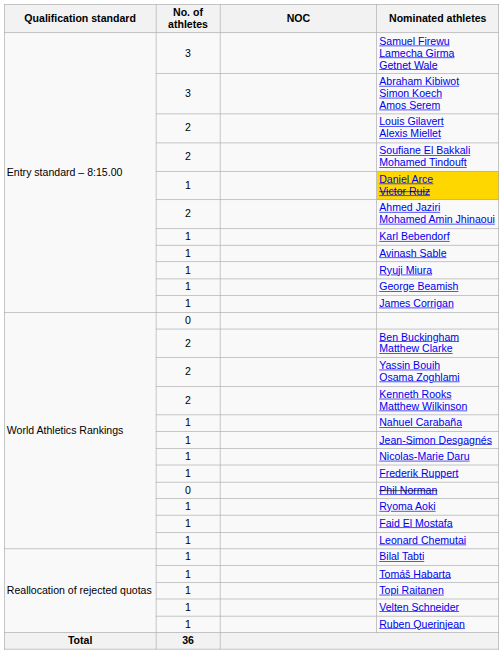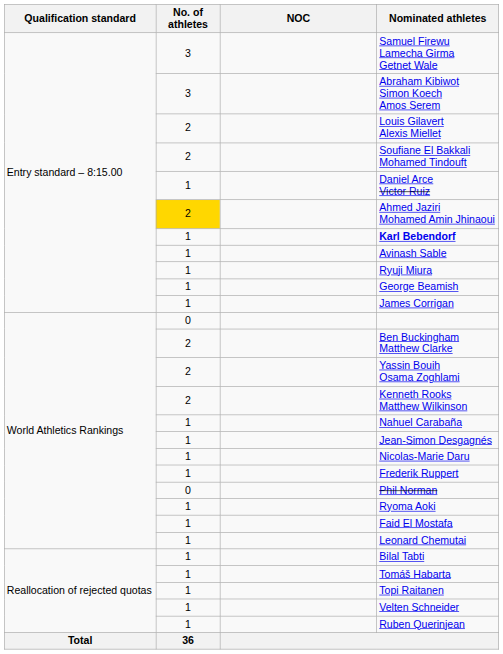Daniel Arce Victor Ruiz | Nominated athletes: gold background -> no background
Ahmed Jaziri Mohamed Amin Jhinaoui | No. of athletes: no background -> gold background
Karl Bebendorf | Nominated athletes: normal -> bold
